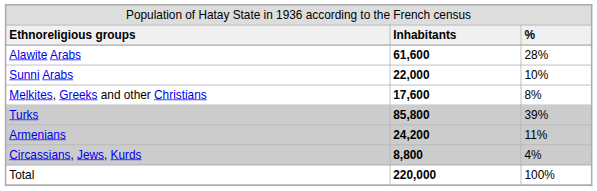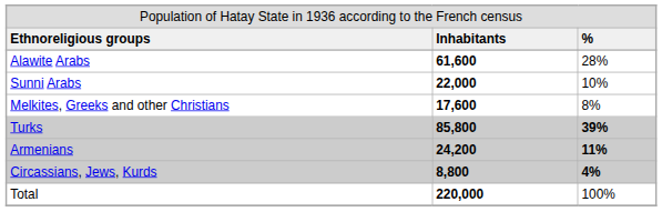Turks | column 3: normal -> bold
Armenians | column 3: normal -> bold
Circassians, Jews, Kurds | column 3: normal -> bold
